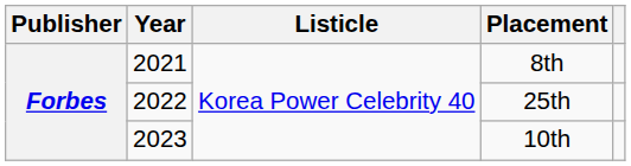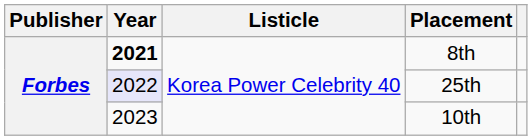8th | Year: normal -> bold
25th | Year: no background -> lavender background
